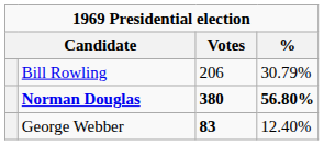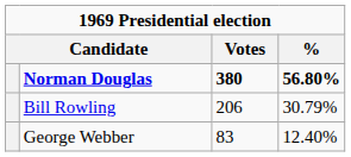rows swapped: Norman Douglas <-> Bill Rowling
George Webber | Votes: bold -> normal
